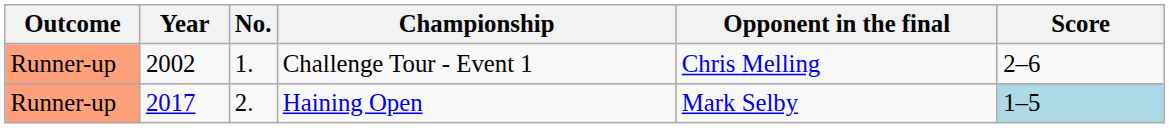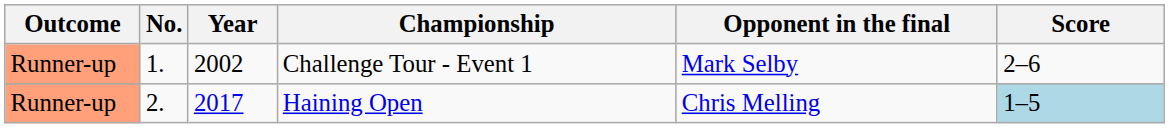columns swapped: No. <-> Year
Challenge Tour - Event 1 | Opponent in the final: Chris Melling -> Mark Selby
Haining Open | Opponent in the final: Mark Selby -> Chris Melling
